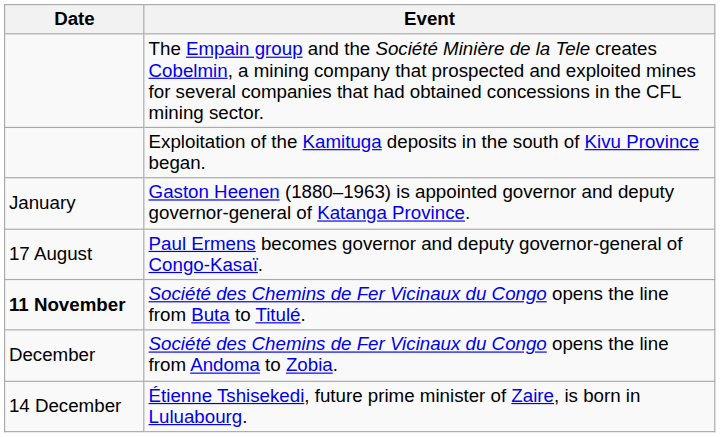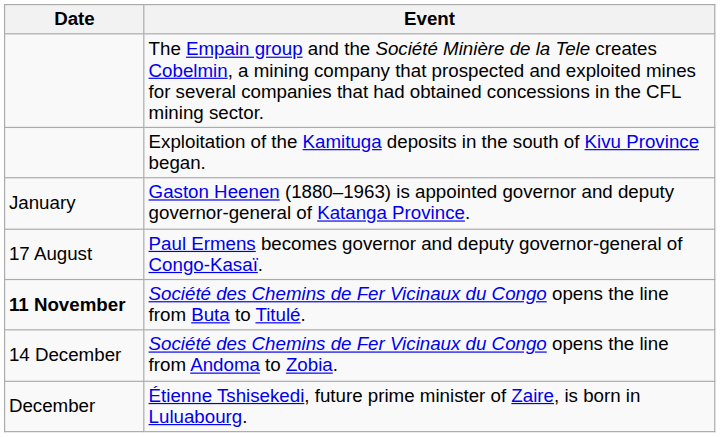row 7 | Date: December -> 14 December
row 8 | Date: 14 December -> December
